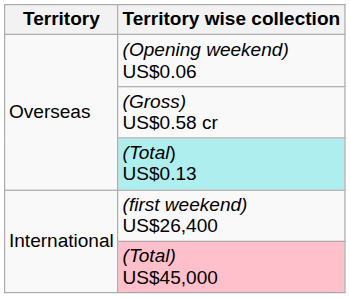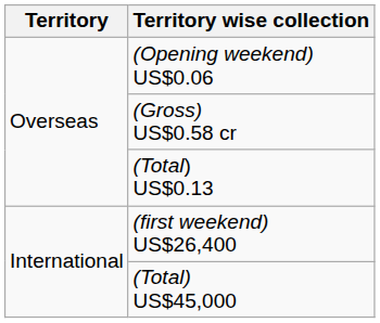(Total) US$0.13 | Territory wise collection: paleturquoise background -> no background
(Total) US$45,000 | Territory wise collection: pink background -> no background
